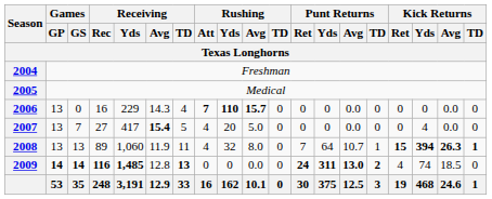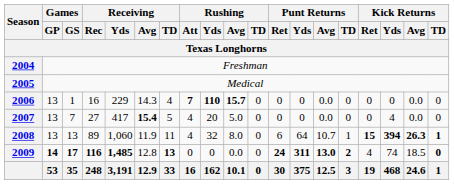2006 | Games / GS: 0 -> 1
2008 | Punt Returns / Ret: 7 -> 6
2009 | Games / GS: 14 -> 17
2009 | Kick Returns / TD: normal -> bold
